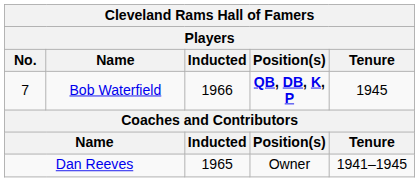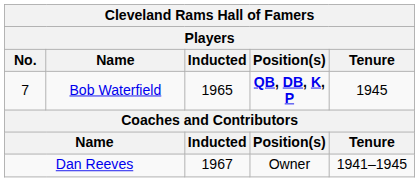7 | Inducted: 1966 -> 1965
Dan Reeves | Inducted: 1965 -> 1967
